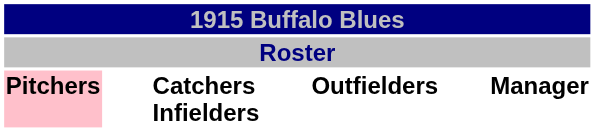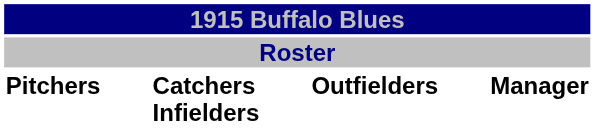Pitchers | column 1: pink background -> no background
